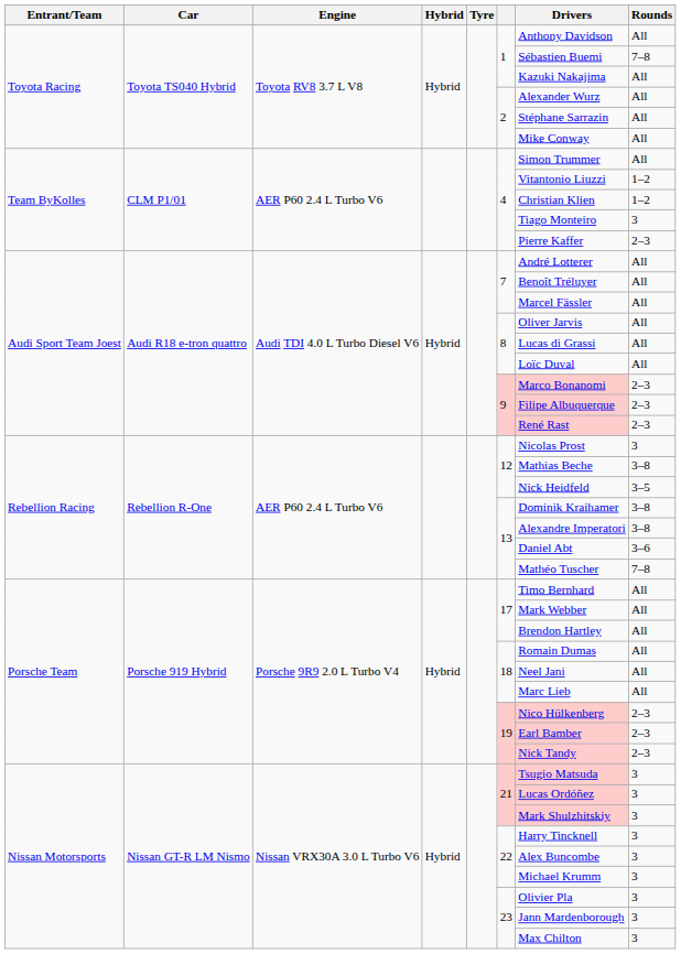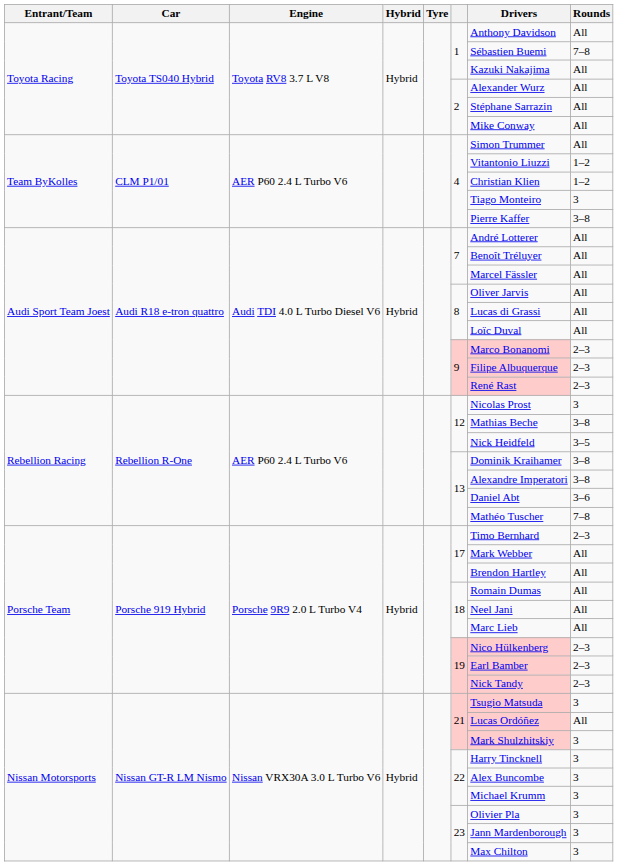row 12 | Rounds: 2–3 -> 3–8
row 29 | Rounds: All -> 2–3
row 39 | Rounds: 3 -> All
